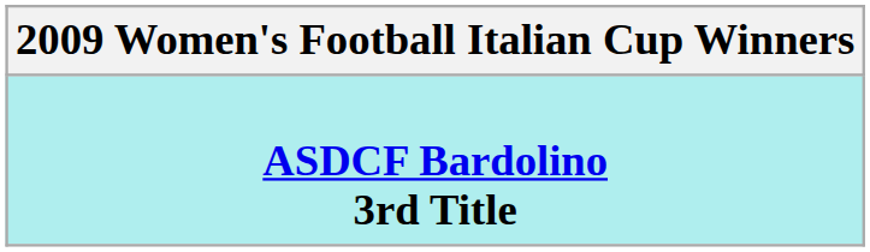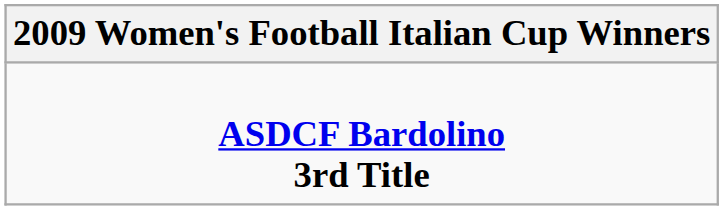row 2 | column 1: paleturquoise background -> no background
